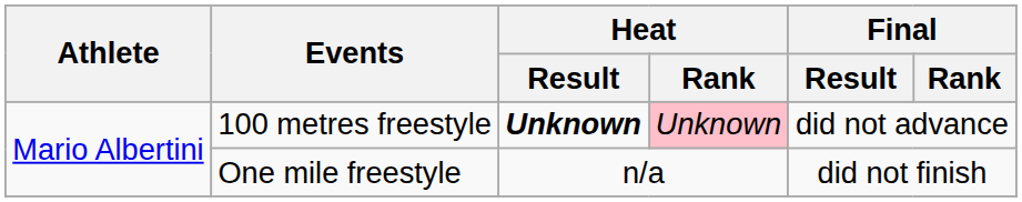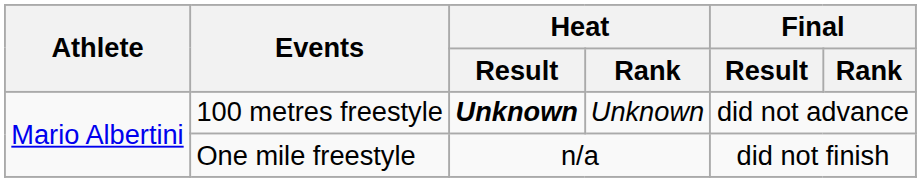100 metres freestyle | Heat / Rank: pink background -> no background
